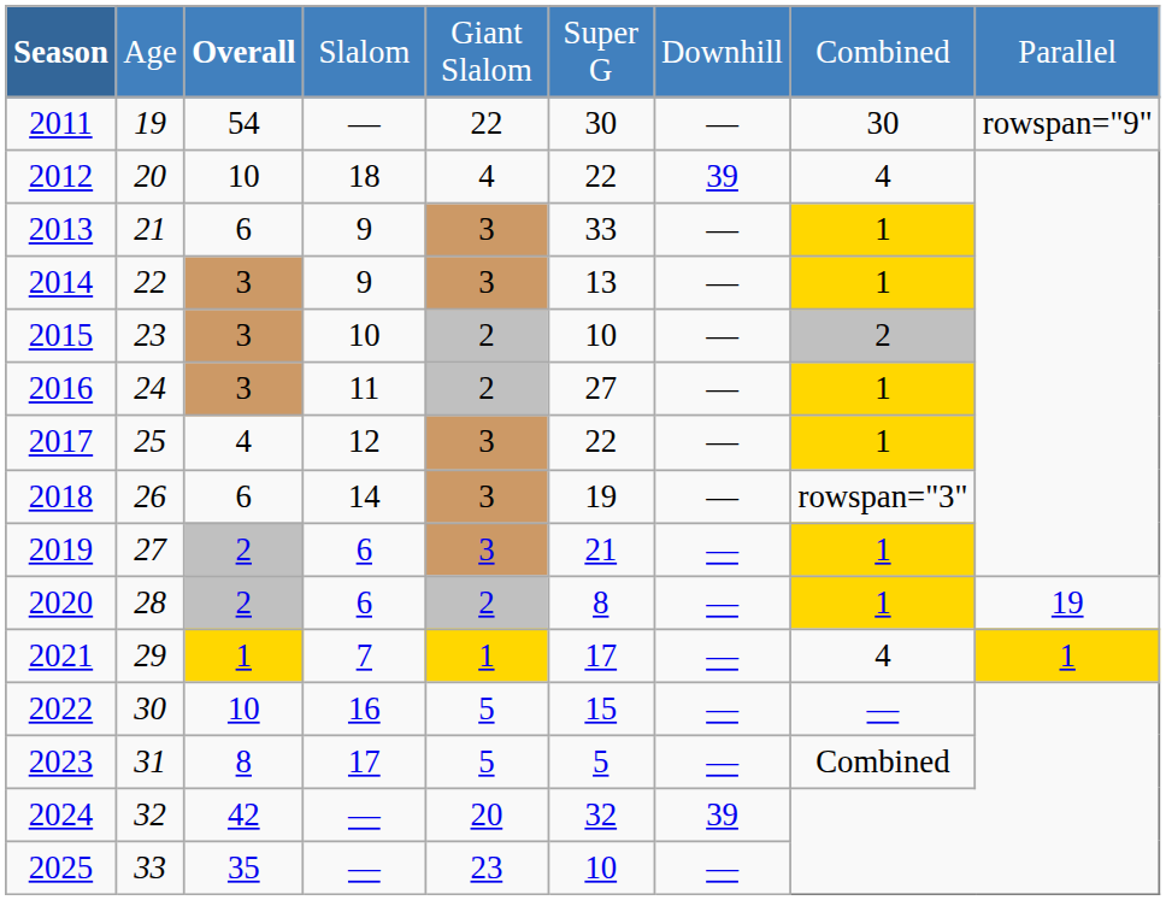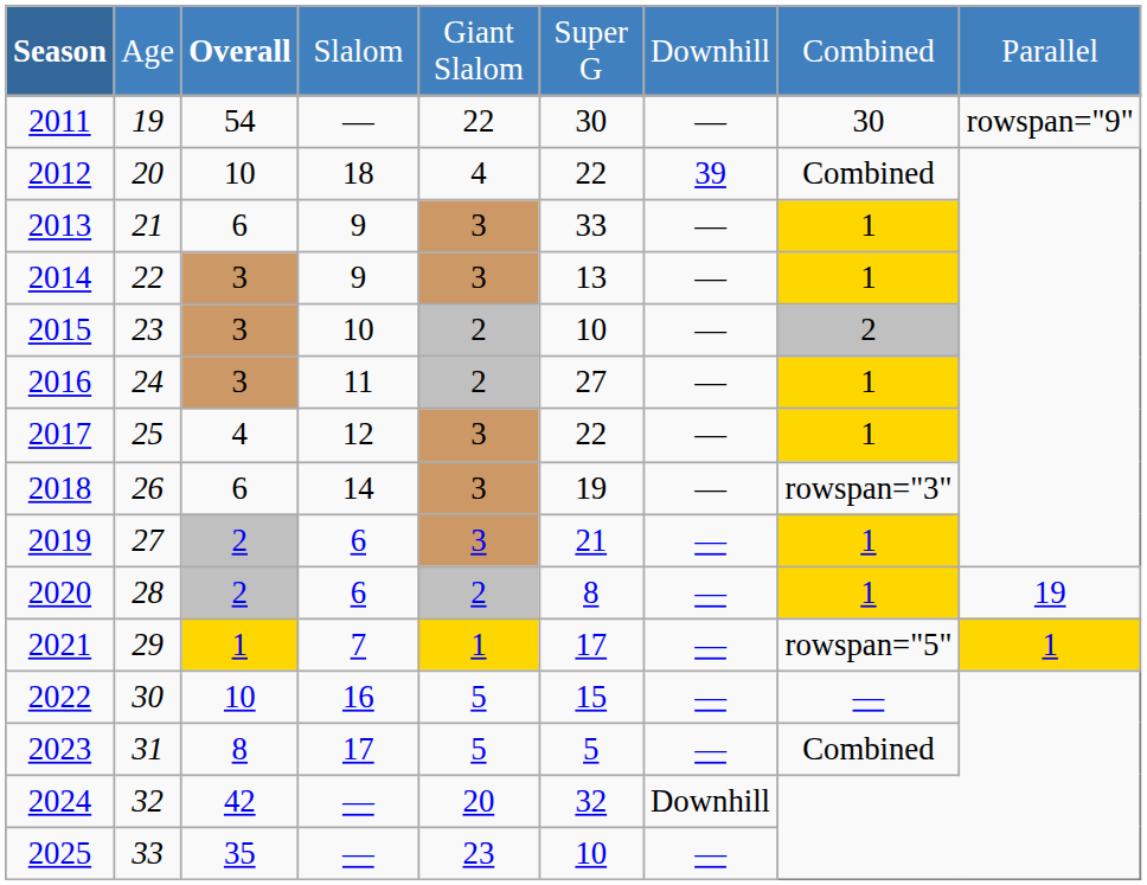2012 | column 8: 4 -> Combined
2021 | column 8: 4 -> rowspan="5"
2024 | column 7: 39 -> Downhill
